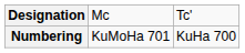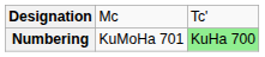Numbering | column 3: no background -> lightgreen background
